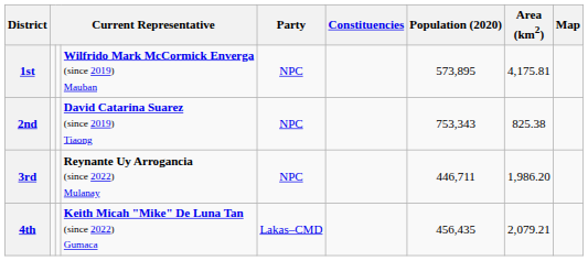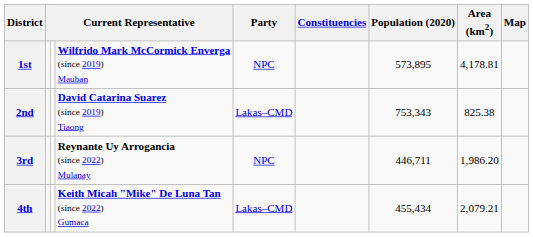1st | Area (km2): 4,175.81 -> 4,178.81
2nd | Party: NPC -> Lakas–CMD
4th | Population (2020): 456,435 -> 455,434
